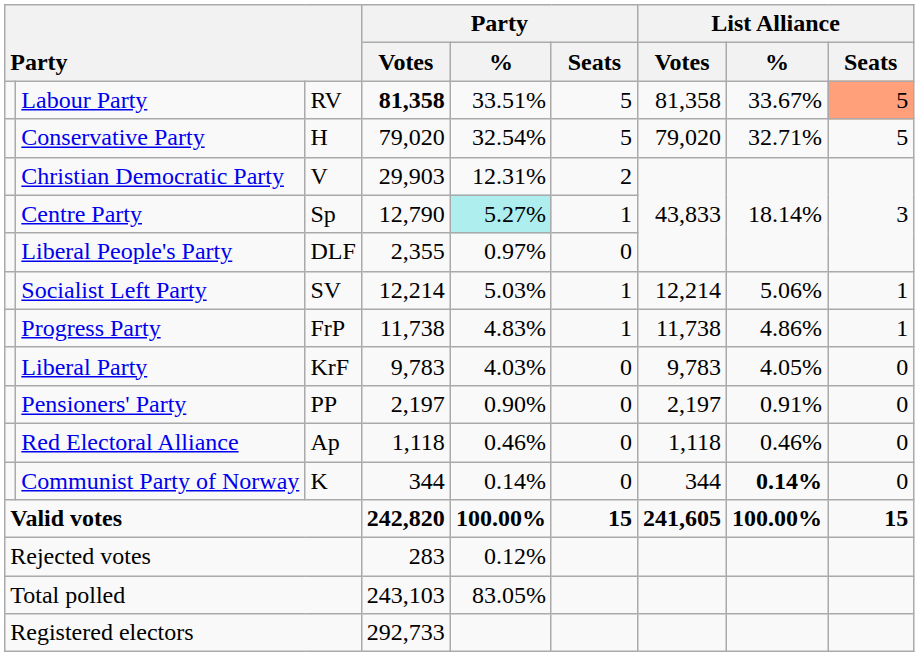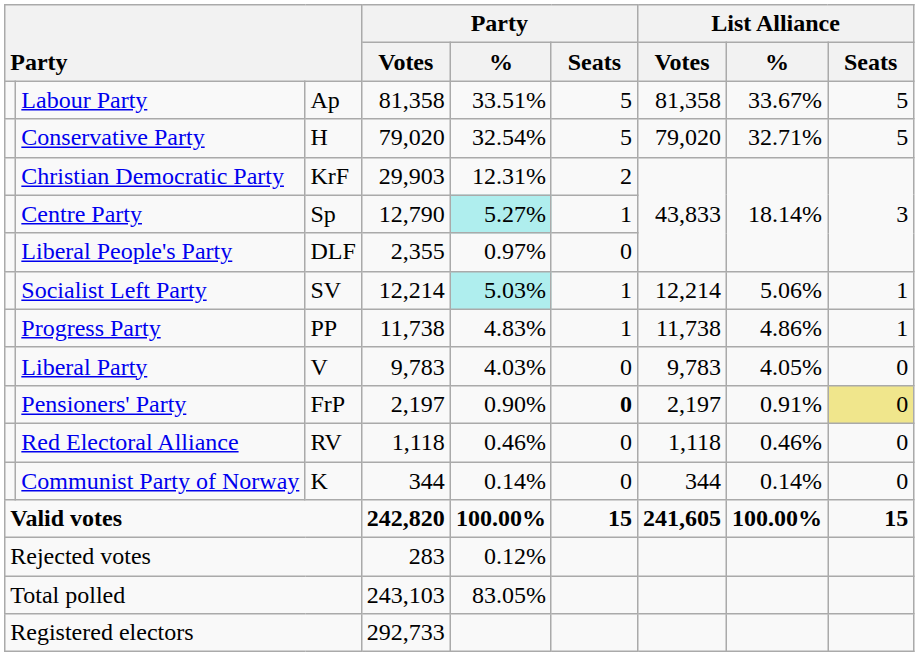Labour Party | column 3: RV -> Ap
Labour Party | Party / Votes: bold -> normal
Labour Party | List Alliance / Seats: lightsalmon background -> no background
Christian Democratic Party | column 3: V -> KrF
Socialist Left Party | Party / %: no background -> paleturquoise background
Progress Party | column 3: FrP -> PP
Liberal Party | column 3: KrF -> V
Pensioners' Party | column 3: PP -> FrP
Pensioners' Party | Party / Seats: normal -> bold
Pensioners' Party | List Alliance / Seats: no background -> khaki background
Red Electoral Alliance | column 3: Ap -> RV
Communist Party of Norway | List Alliance / %: bold -> normal
